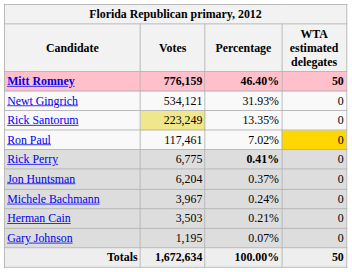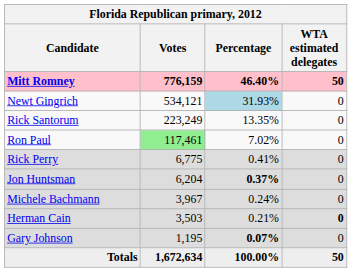Newt Gingrich | Percentage: no background -> lightblue background
Rick Santorum | Votes: khaki background -> no background
Ron Paul | Votes: no background -> lightgreen background
Ron Paul | WTA estimated delegates: gold background -> no background
Rick Perry | Percentage: bold -> normal
Jon Huntsman | Percentage: normal -> bold
Herman Cain | WTA estimated delegates: normal -> bold
Gary Johnson | Percentage: normal -> bold
